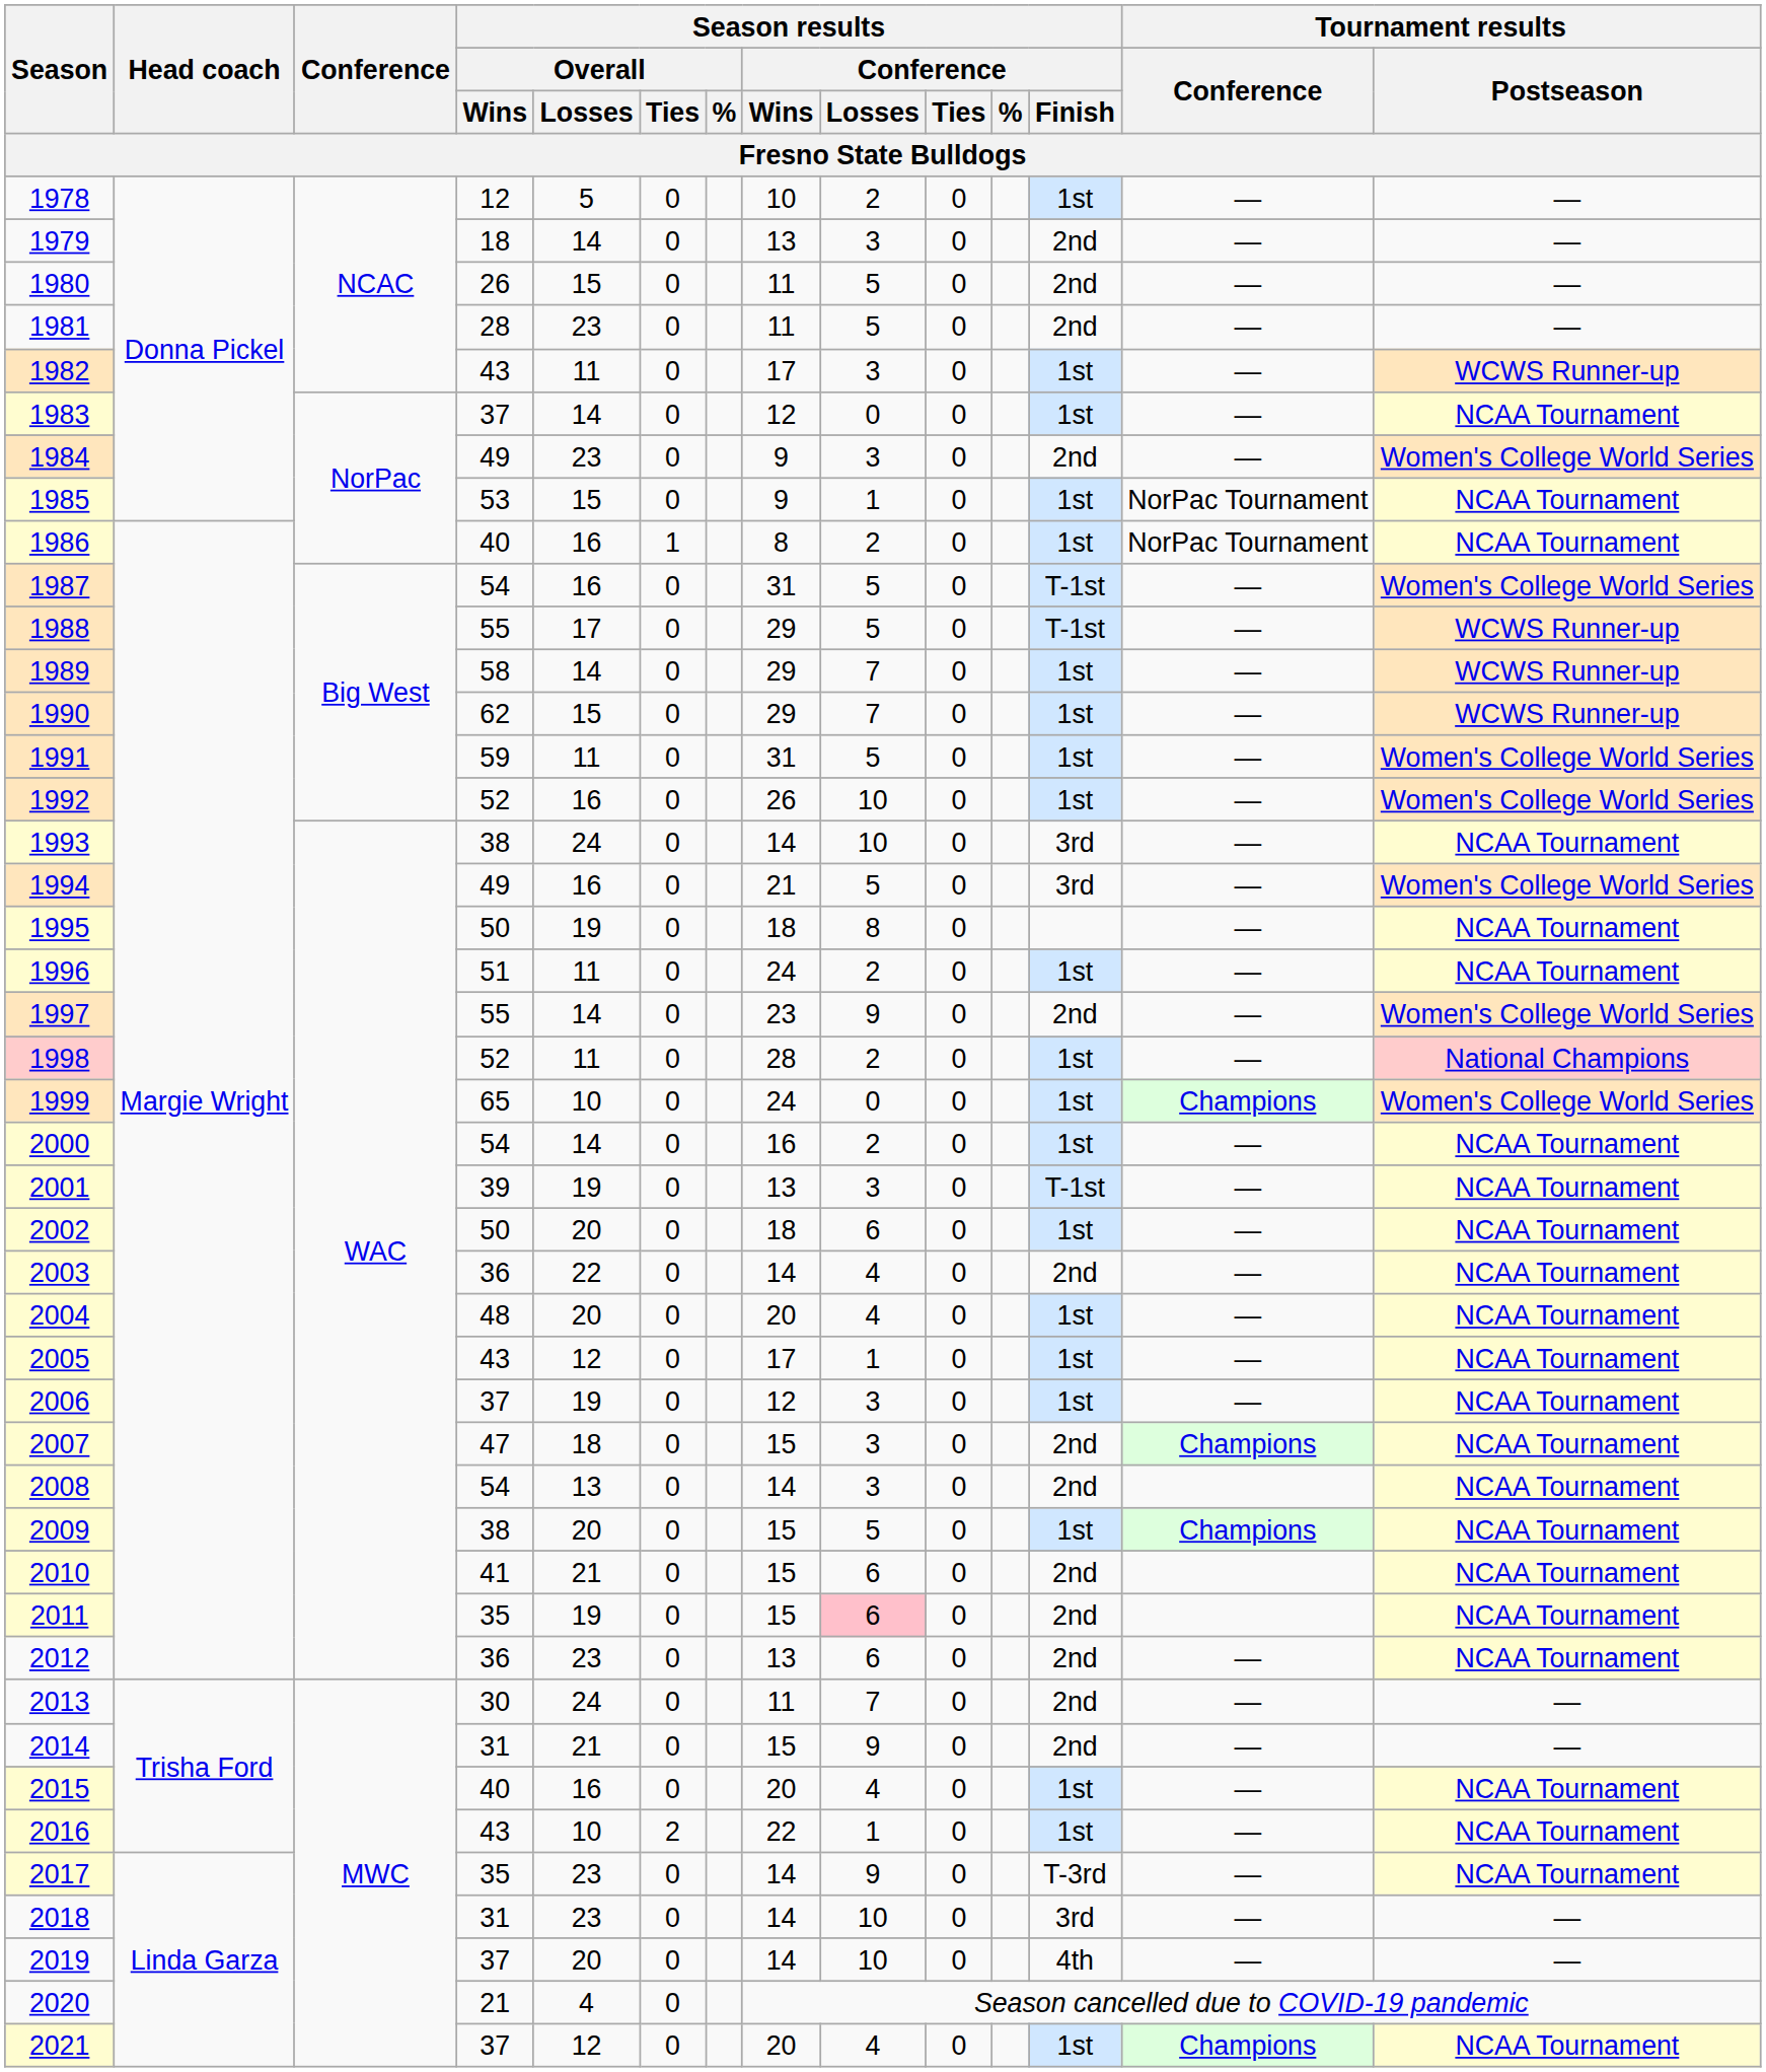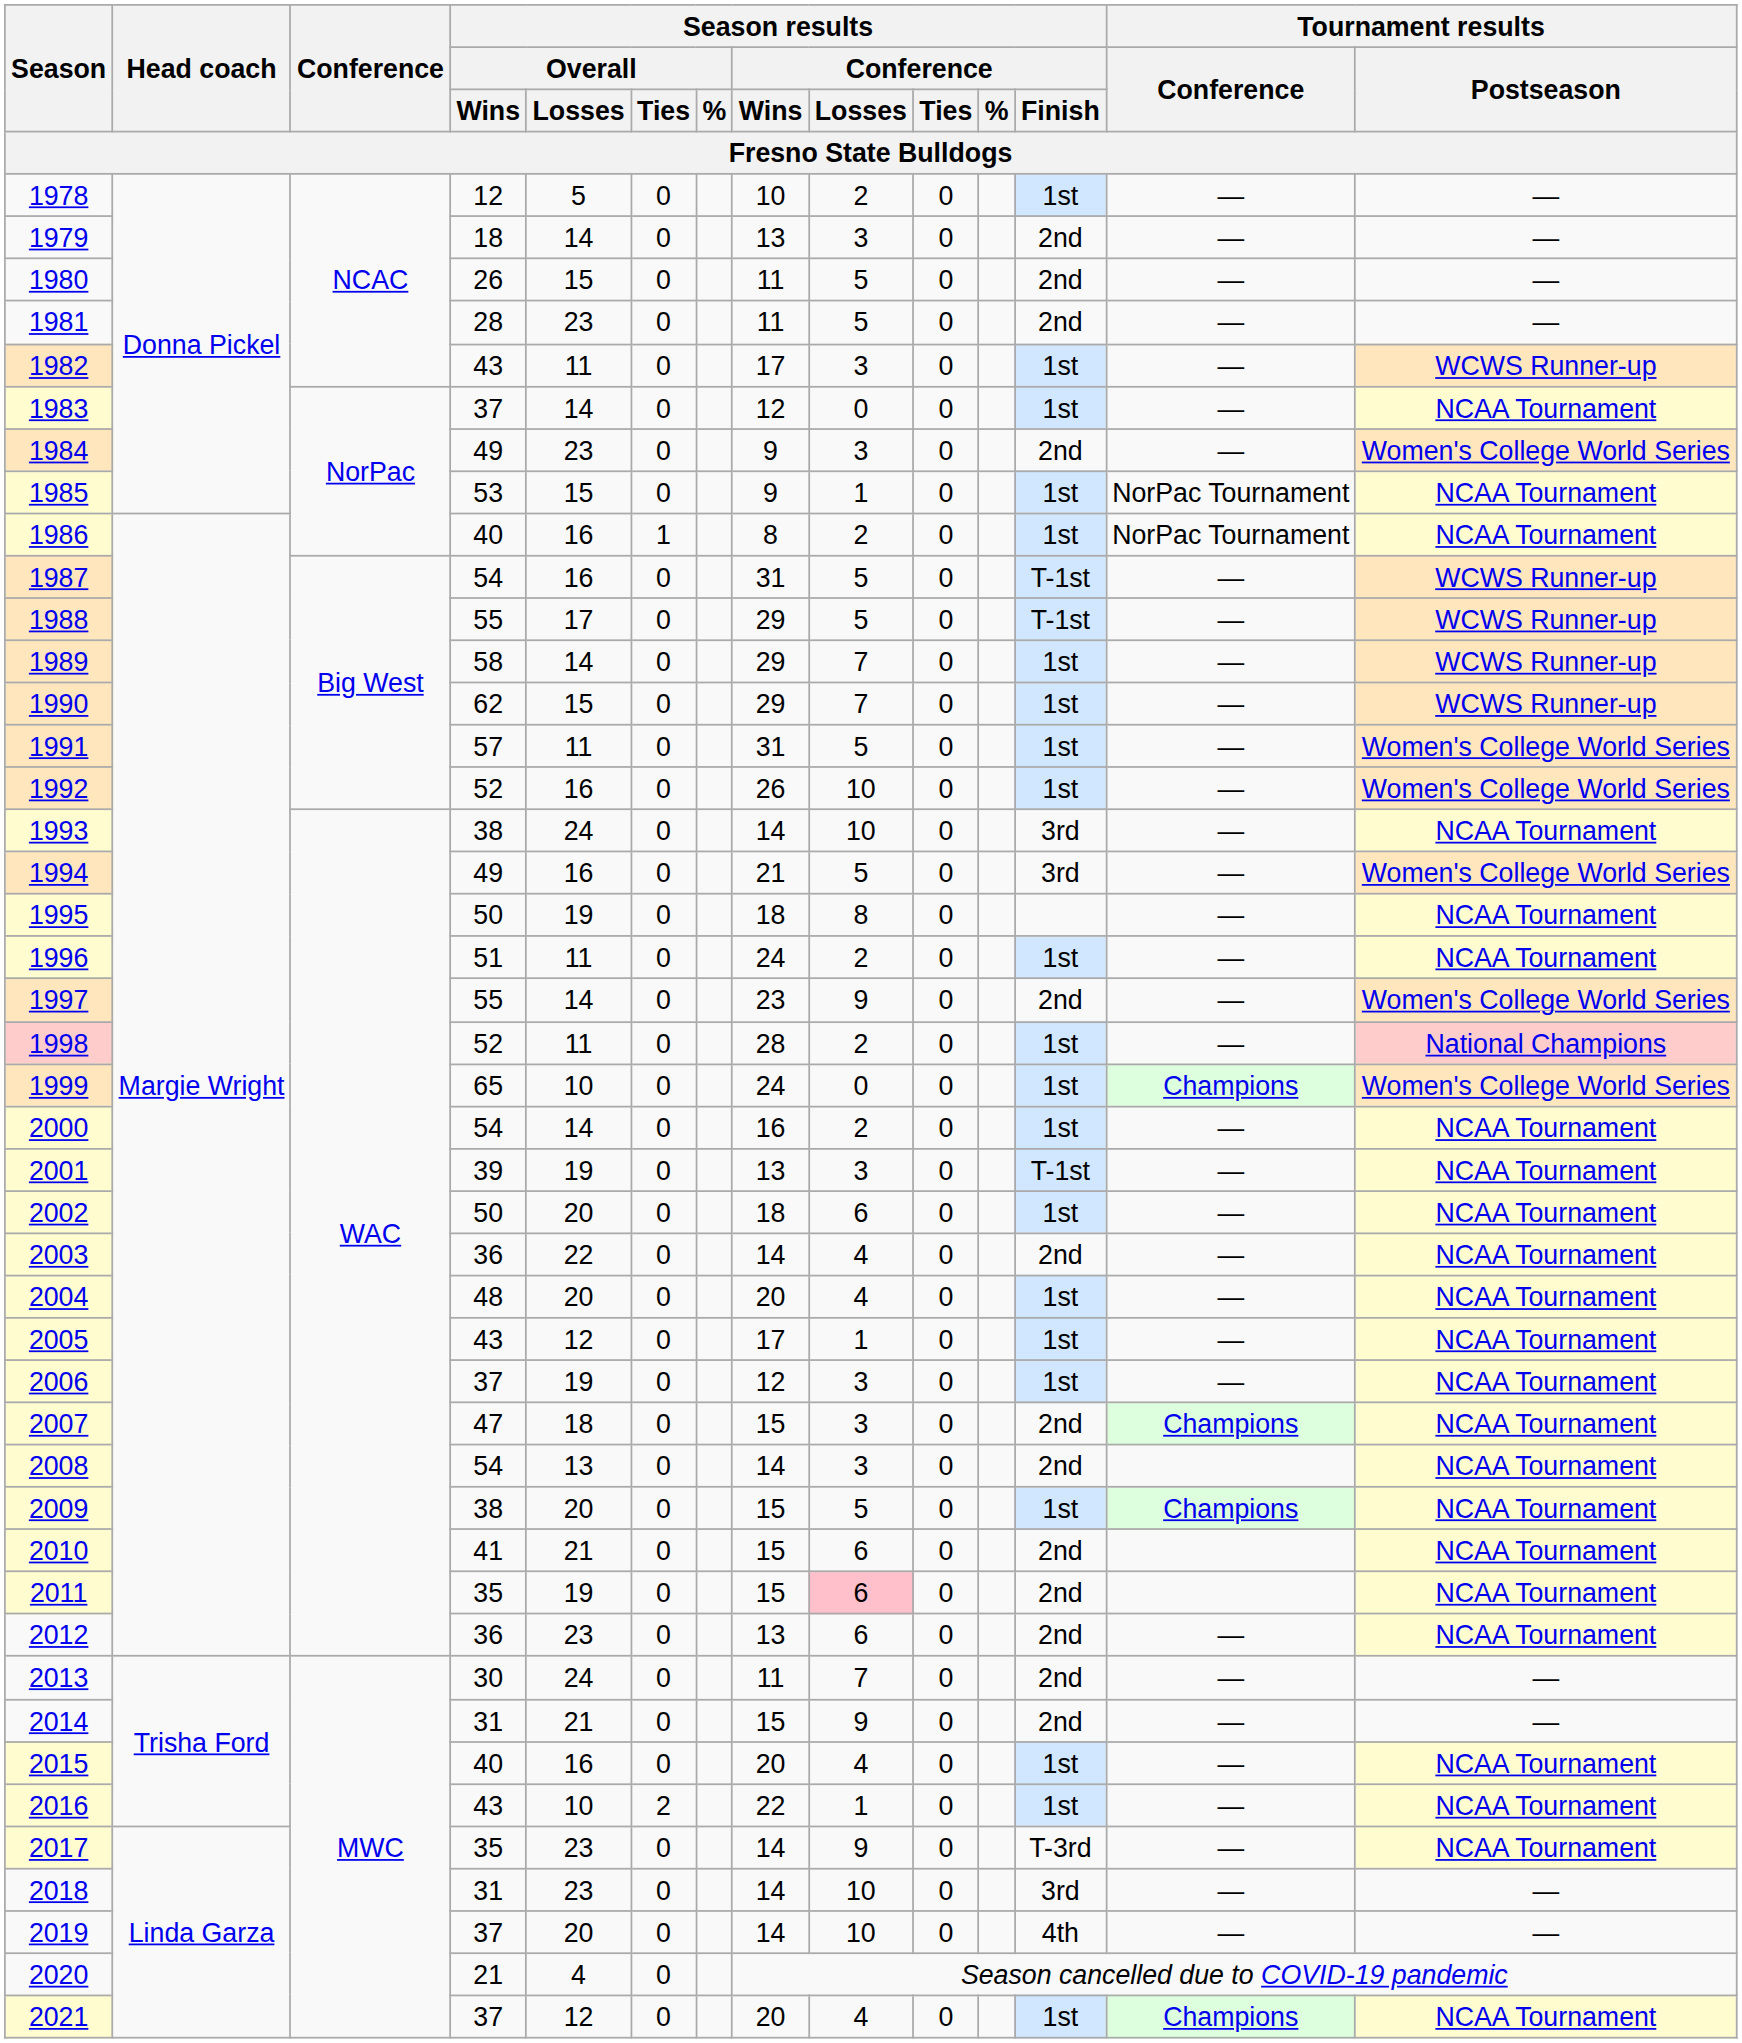1987 | Tournament results / Postseason: Women's College World Series -> WCWS Runner-up
1991 | Season results / Overall / Wins: 59 -> 57
